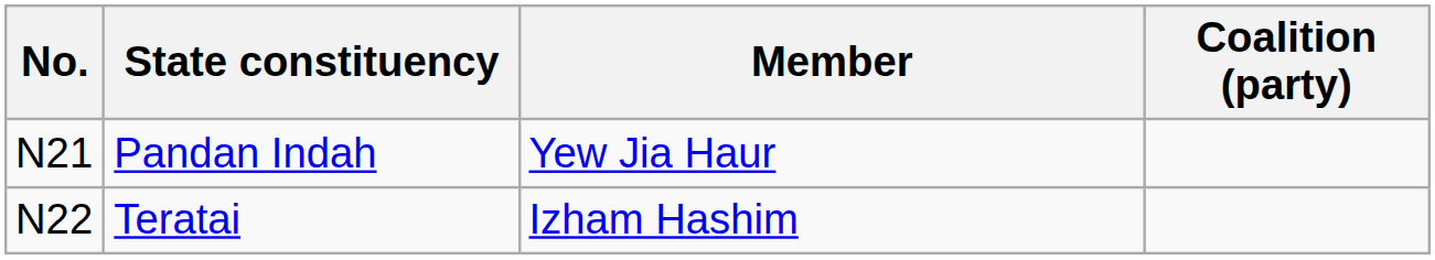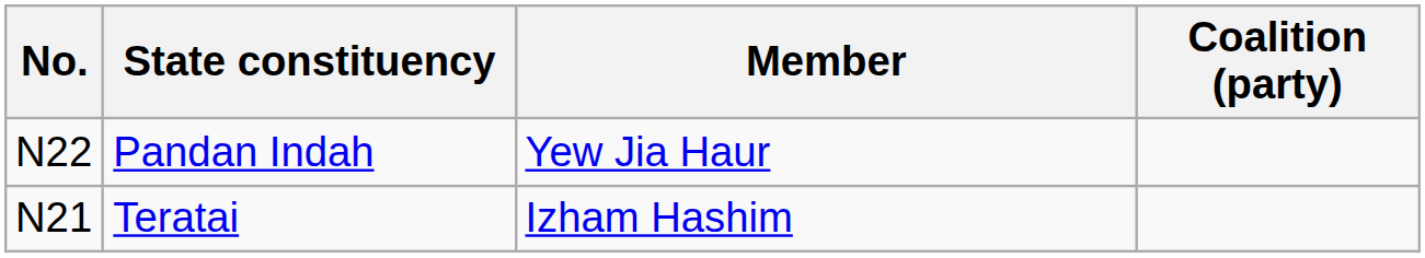Pandan Indah | No.: N21 -> N22
Teratai | No.: N22 -> N21
